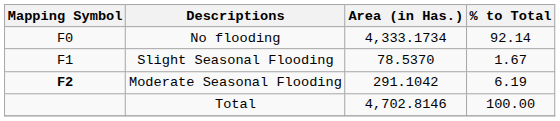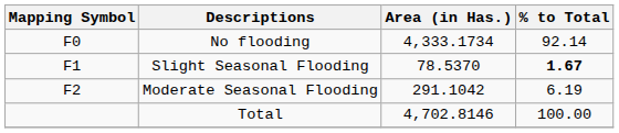Slight Seasonal Flooding | % to Total: normal -> bold
Moderate Seasonal Flooding | Mapping Symbol: bold -> normal
